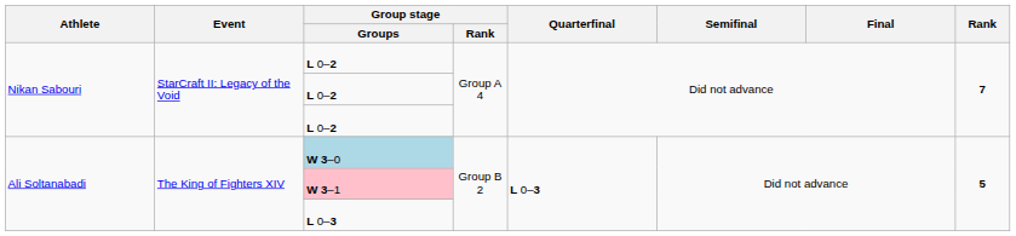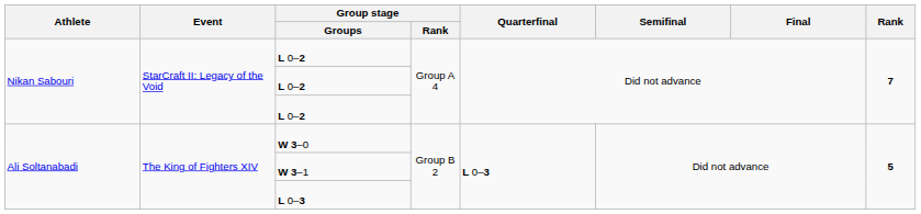W 3–0 | Group stage / Groups: lightblue background -> no background
W 3–1 | Group stage / Groups: pink background -> no background
